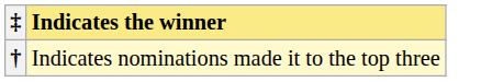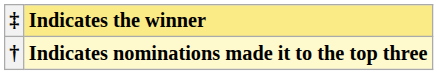† | Indicates the winner: normal -> bold
